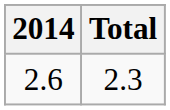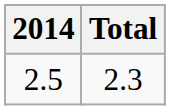row 2 | 2014: 2.6 -> 2.5
